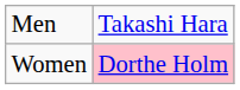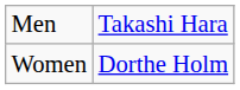Women | column 2: pink background -> no background
